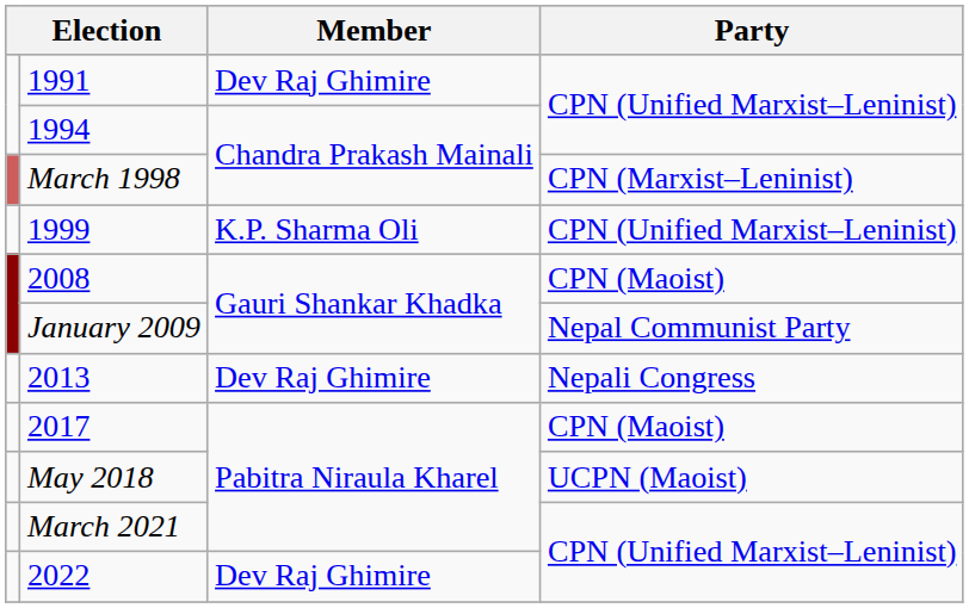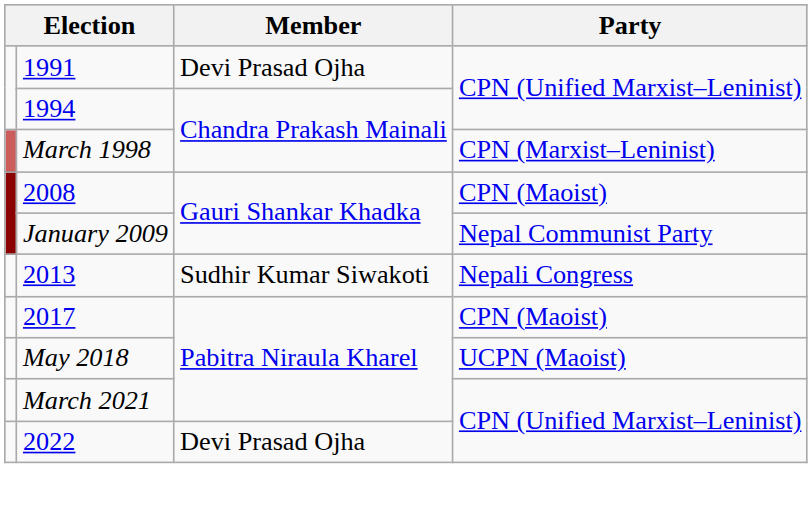1991 | Member: Dev Raj Ghimire -> Devi Prasad Ojha
- row: 1999 | K.P. Sharma Oli | CPN (Unified Marxist–Leninist)
2013 | Member: Dev Raj Ghimire -> Sudhir Kumar Siwakoti
2022 | Member: Dev Raj Ghimire -> Devi Prasad Ojha
